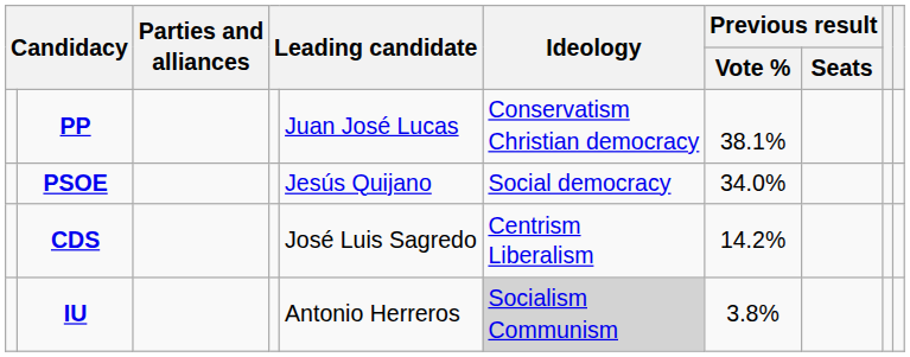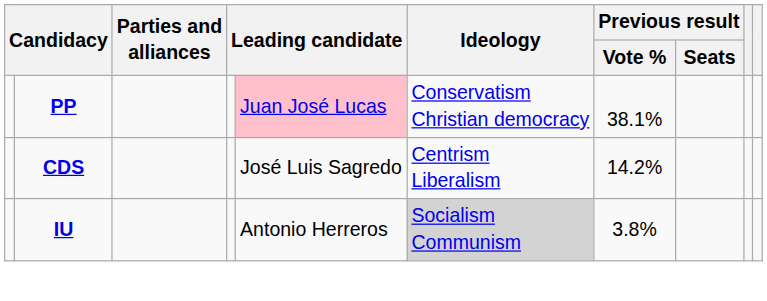PP | column 5: no background -> pink background
- row: PSOE | Jesús Quijano | Social democracy | 34.0%
